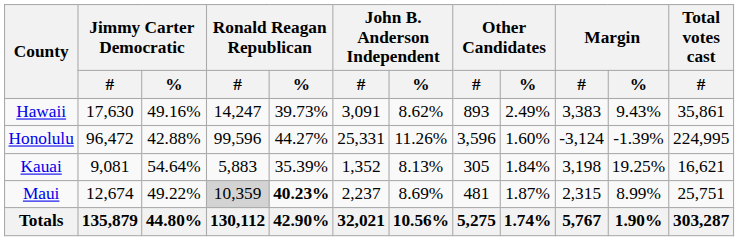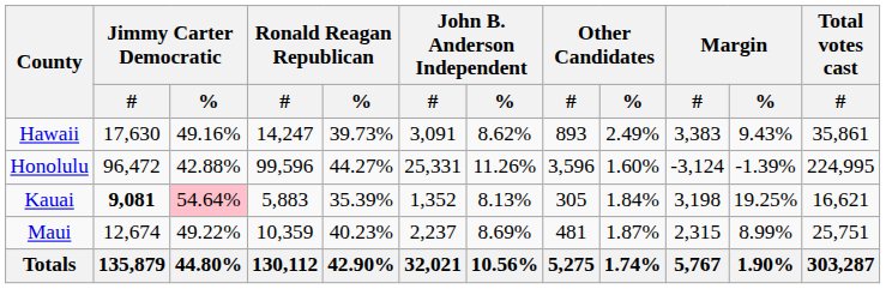Kauai | Jimmy Carter Democratic / #: normal -> bold
Kauai | Jimmy Carter Democratic / %: no background -> pink background
Maui | Ronald Reagan Republican / #: lightgrey background -> no background
Maui | Ronald Reagan Republican / %: bold -> normal
